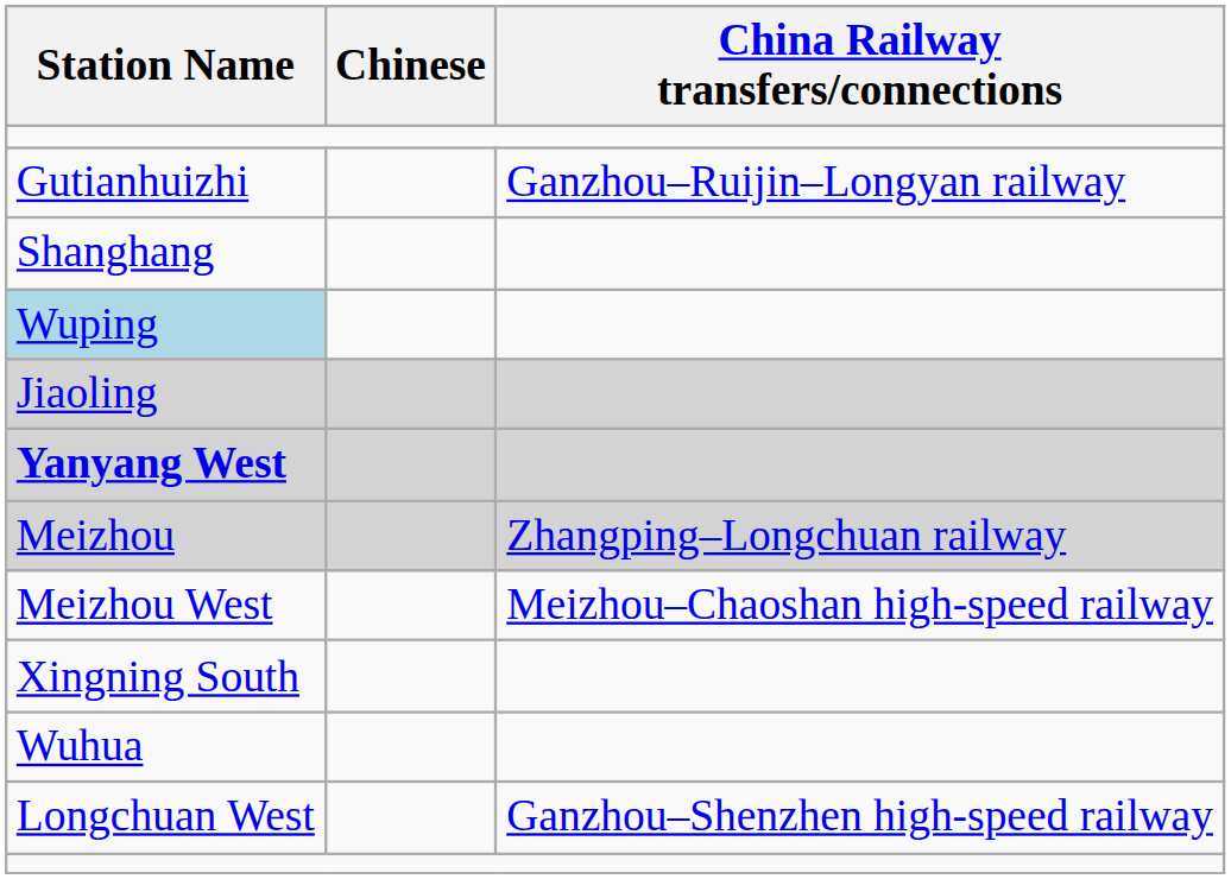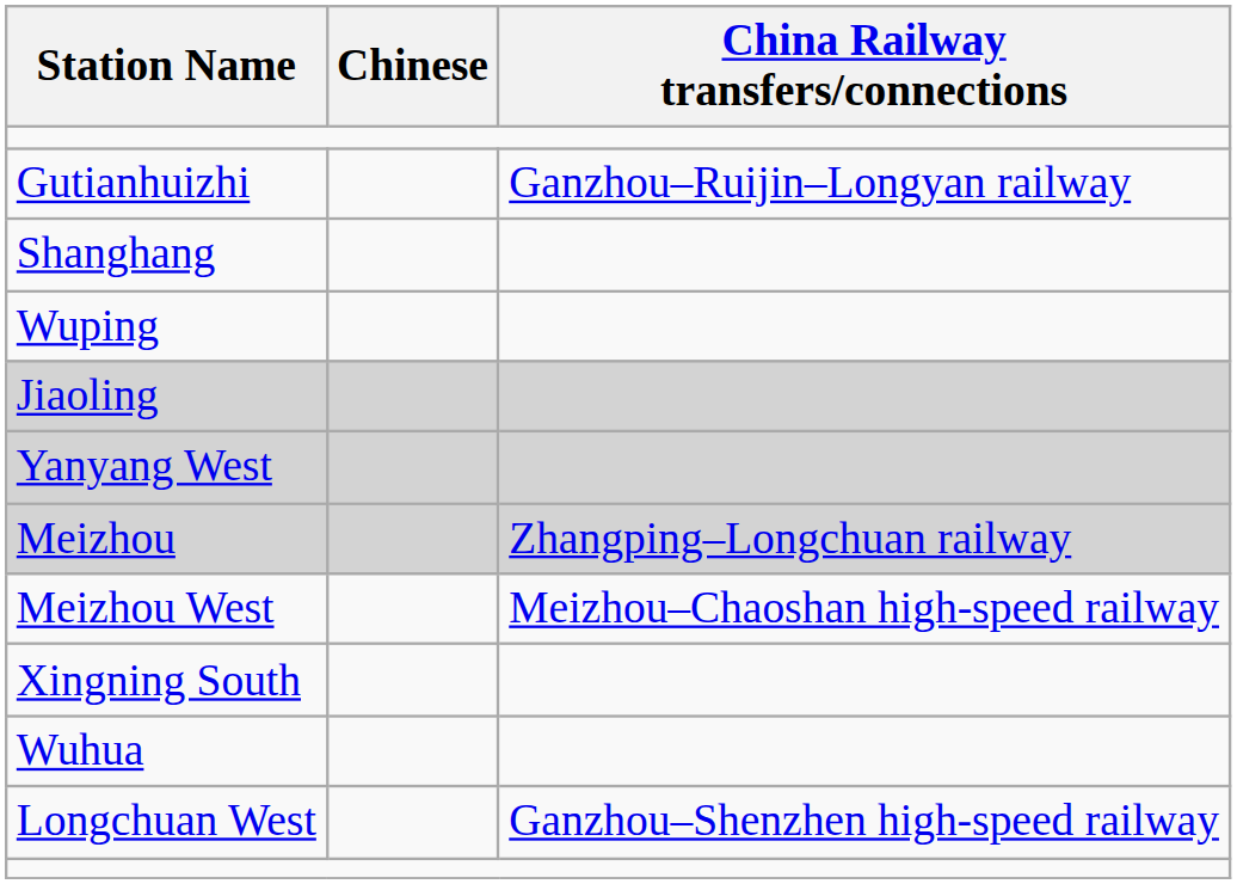Wuping | Station Name: lightblue background -> no background
Yanyang West | Station Name: bold -> normal
